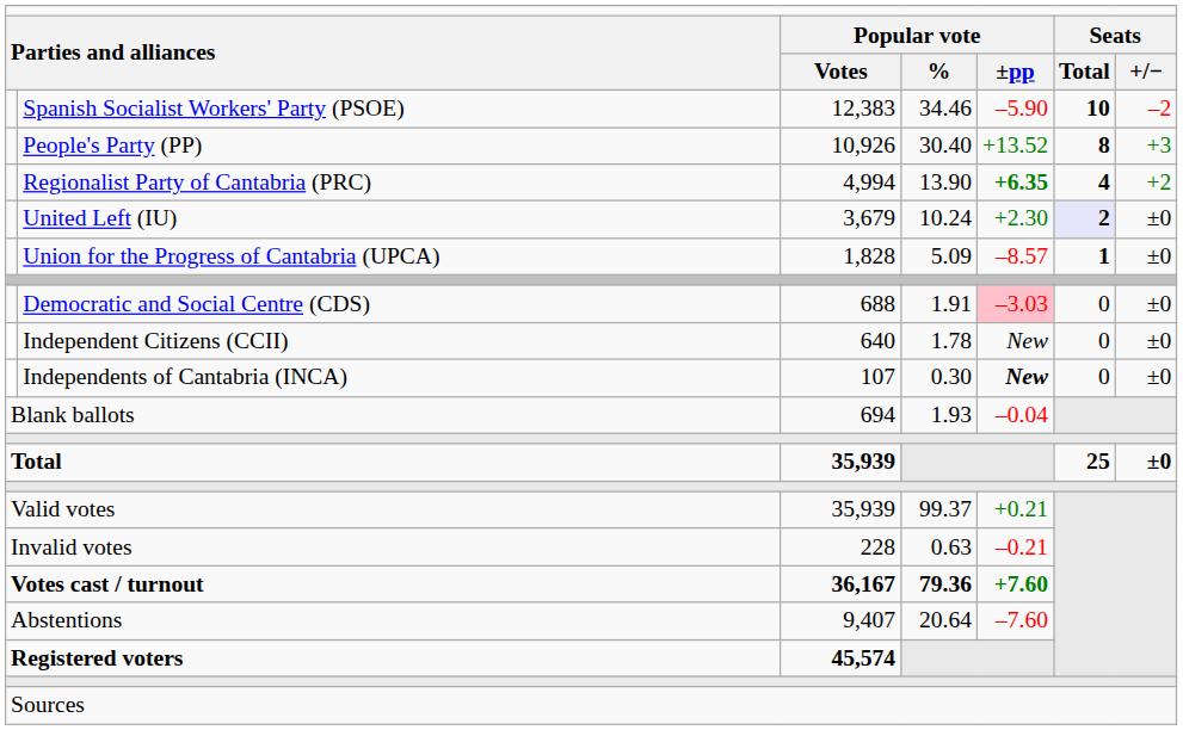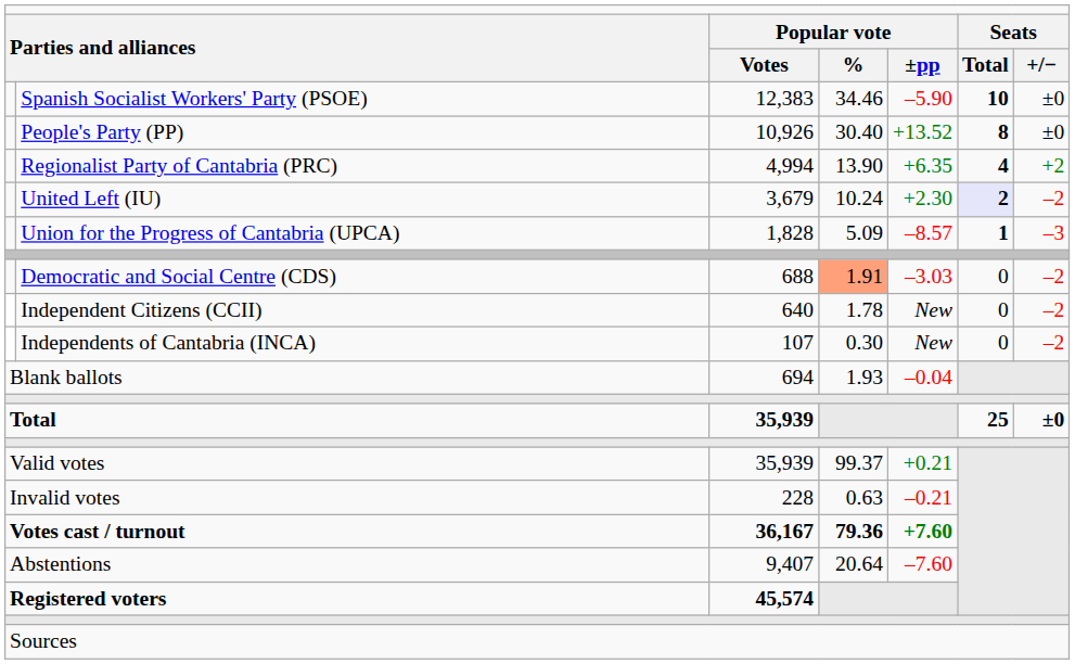Spanish Socialist Workers' Party (PSOE) | column 7: –2 -> ±0
People's Party (PP) | column 7: +3 -> ±0
Regionalist Party of Cantabria (PRC) | column 5: bold -> normal
United Left (IU) | column 7: ±0 -> –2
Union for the Progress of Cantabria (UPCA) | column 7: ±0 -> –3
Democratic and Social Centre (CDS) | column 4: no background -> lightsalmon background
Democratic and Social Centre (CDS) | column 5: pink background -> no background
Democratic and Social Centre (CDS) | column 7: ±0 -> –2
Independent Citizens (CCII) | column 7: ±0 -> –2
Independents of Cantabria (INCA) | column 5: bold -> normal
Independents of Cantabria (INCA) | column 7: ±0 -> –2
